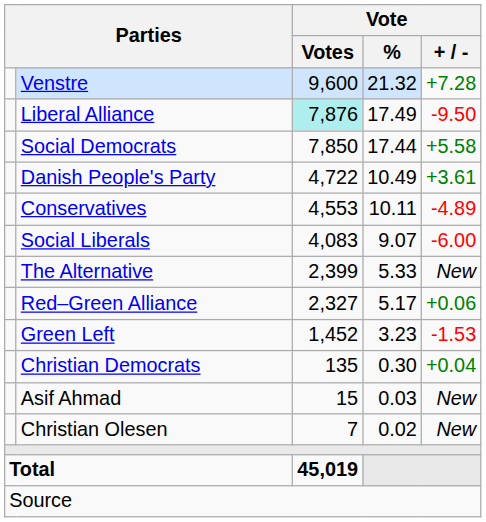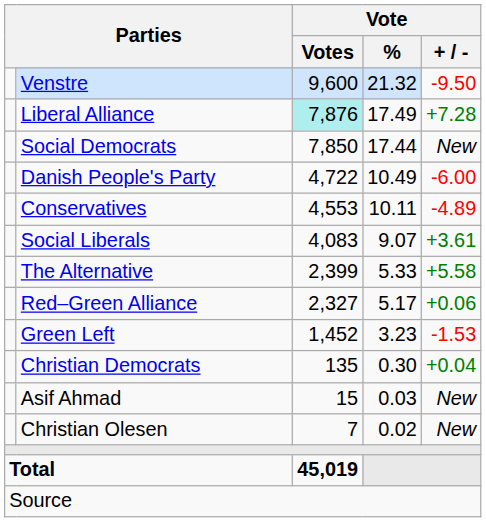Venstre | Vote / + / -: +7.28 -> -9.50
Liberal Alliance | Vote / + / -: -9.50 -> +7.28
Social Democrats | Vote / + / -: +5.58 -> New
Danish People's Party | Vote / + / -: +3.61 -> -6.00
Social Liberals | Vote / + / -: -6.00 -> +3.61
The Alternative | Vote / + / -: New -> +5.58
